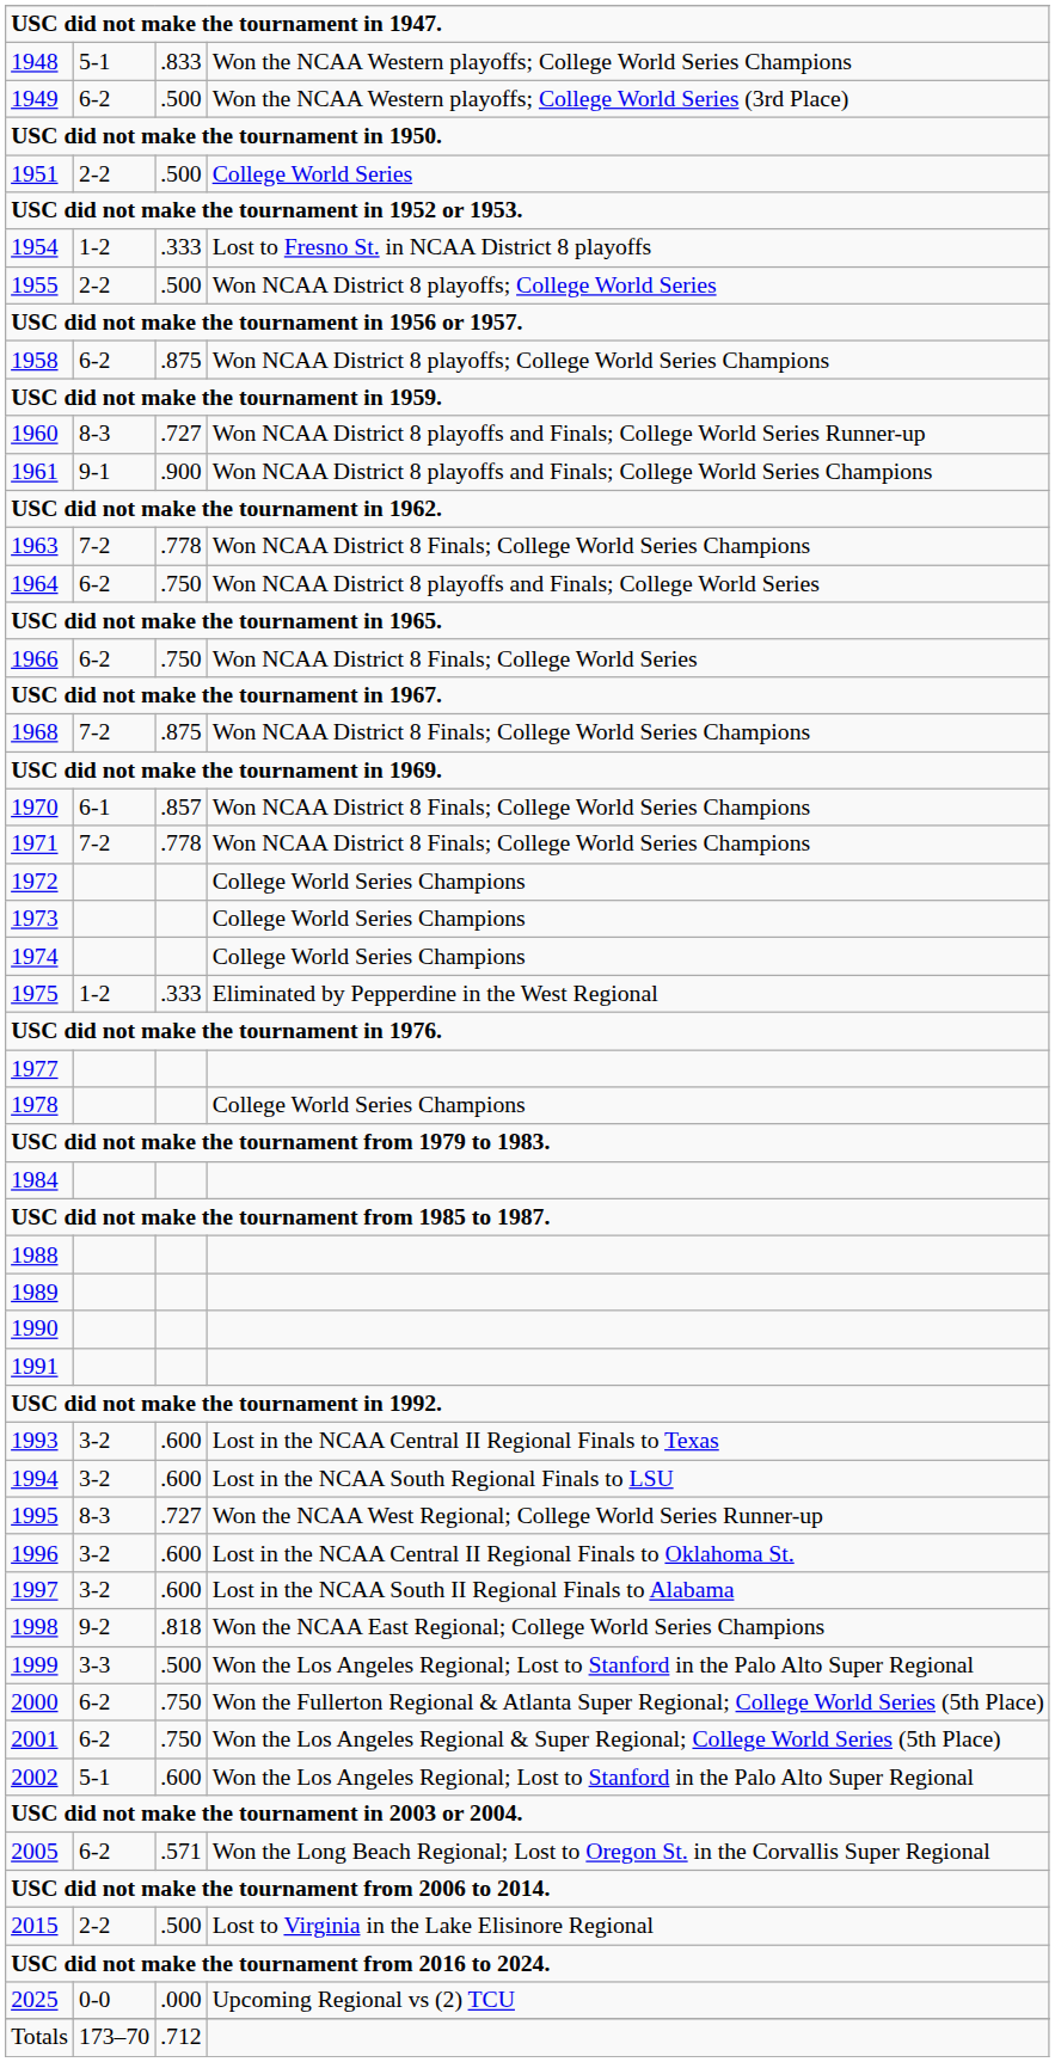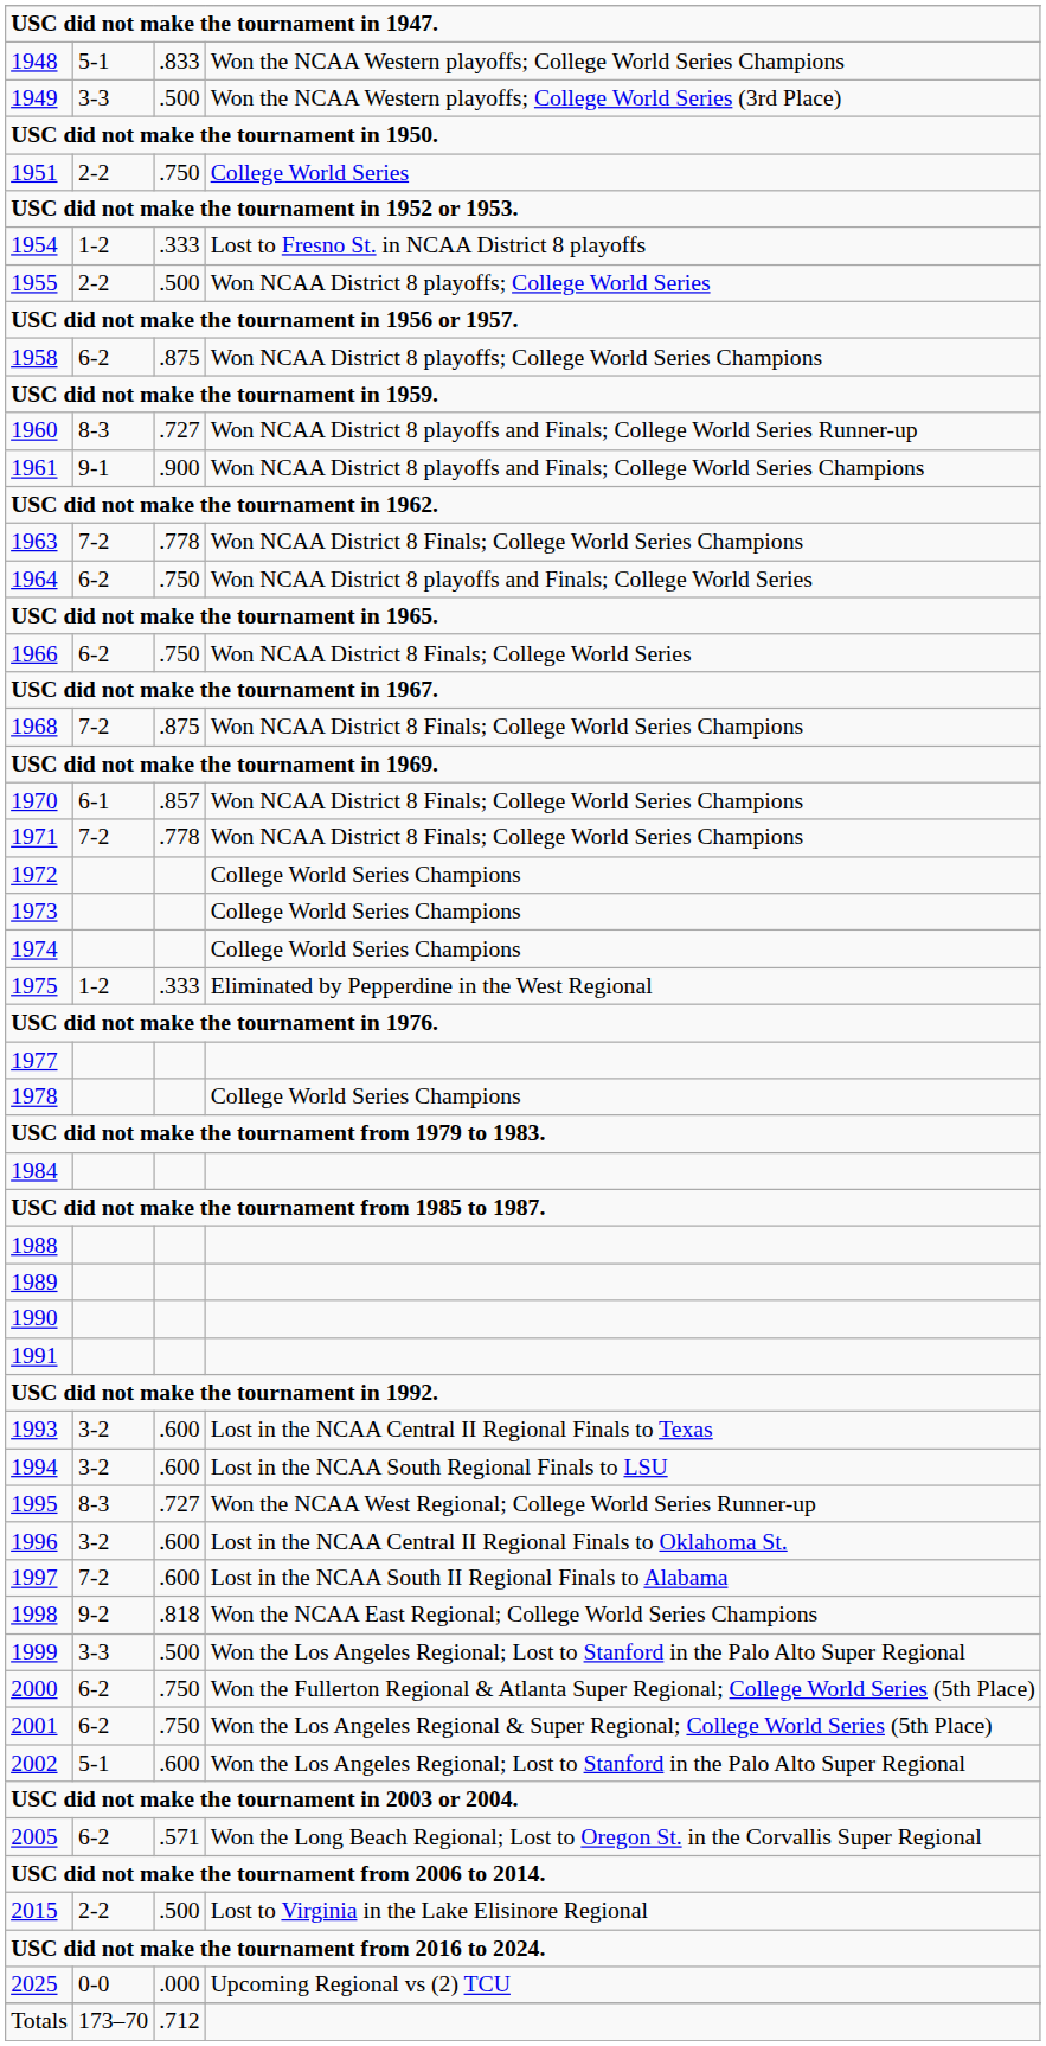1949 | column 2: 6-2 -> 3-3
1951 | column 3: .500 -> .750
1997 | column 2: 3-2 -> 7-2
